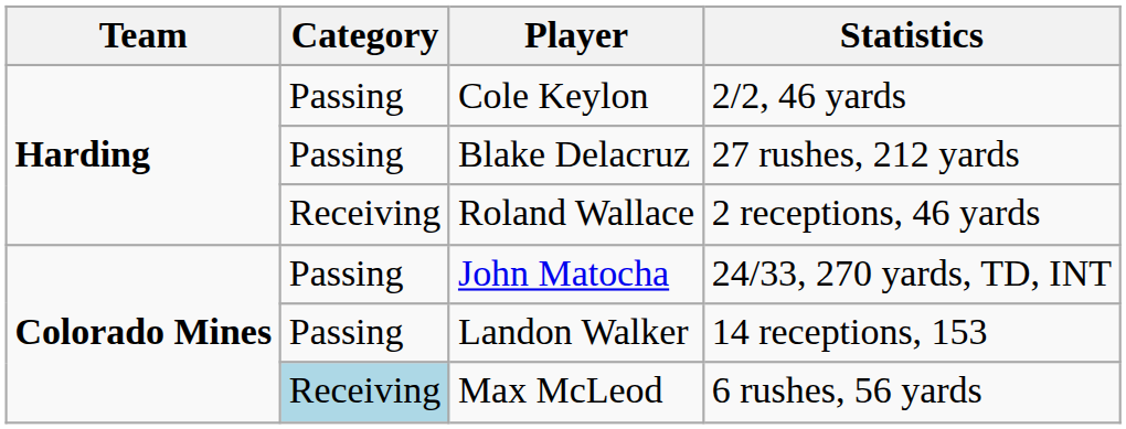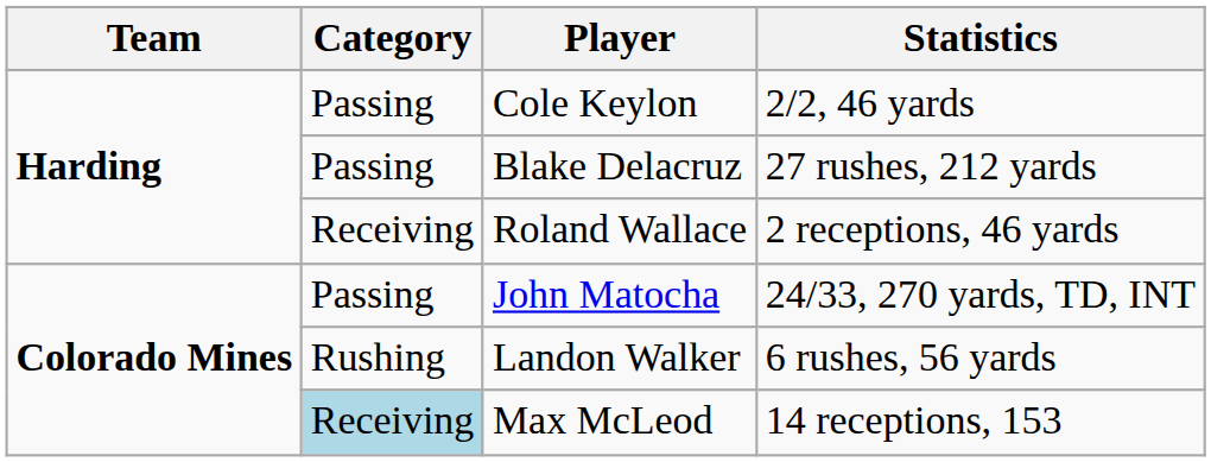Landon Walker | Category: Passing -> Rushing
Landon Walker | Statistics: 14 receptions, 153 -> 6 rushes, 56 yards
Max McLeod | Statistics: 6 rushes, 56 yards -> 14 receptions, 153
